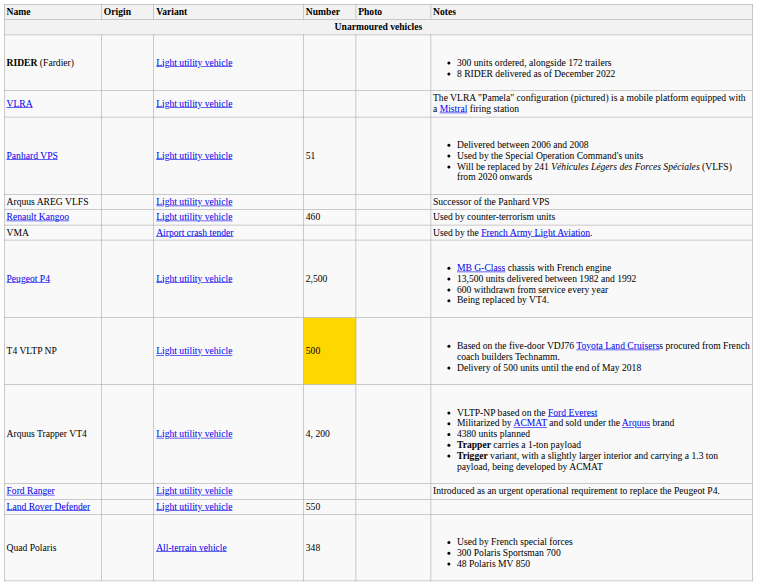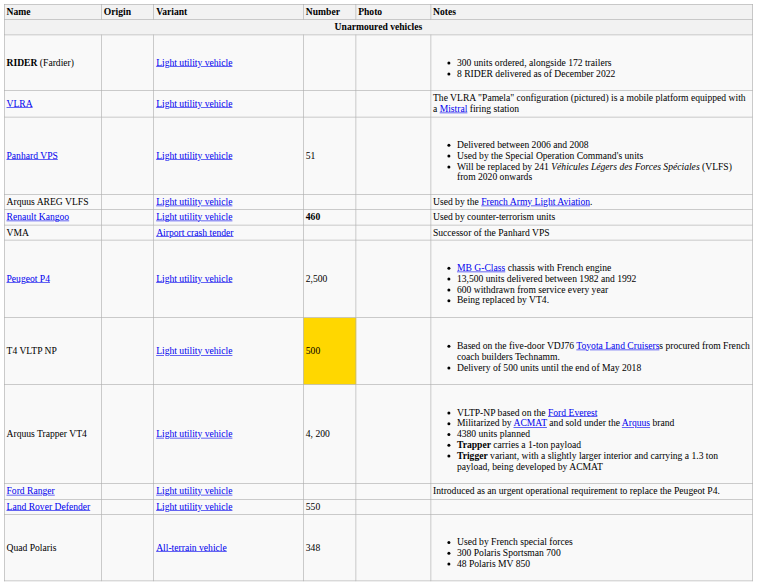Arquus AREG VLFS | Notes: Successor of the Panhard VPS -> Used by the French Army Light Aviation.
Renault Kangoo | Number: normal -> bold
VMA | Notes: Used by the French Army Light Aviation. -> Successor of the Panhard VPS
